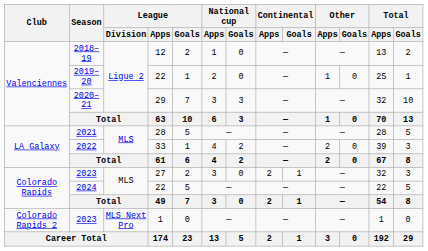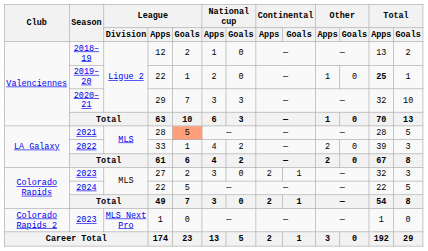2019–20 | Total / Apps: normal -> bold
2021 | League / Goals: no background -> lightsalmon background
